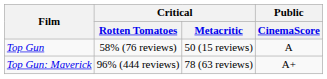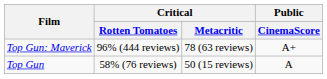rows swapped: Top Gun <-> Top Gun: Maverick
